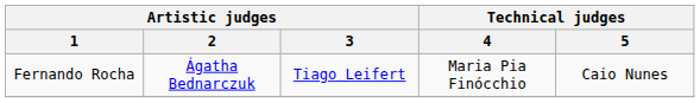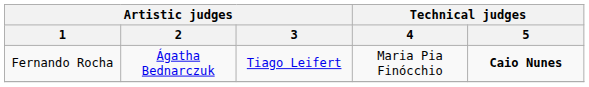Fernando Rocha | Technical judges / 5: normal -> bold
